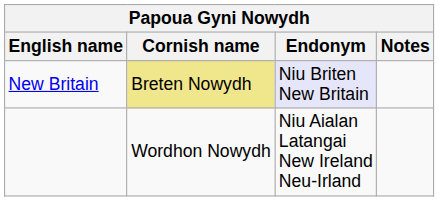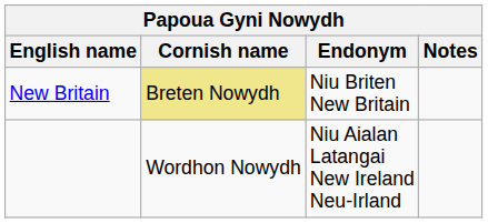New Britain | Endonym: lavender background -> no background
